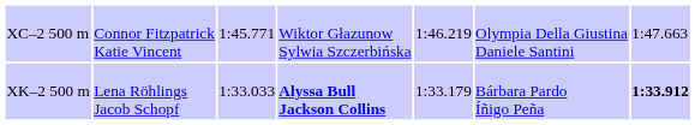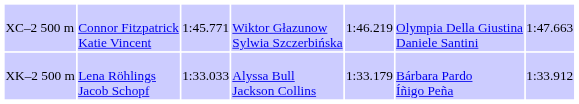XK–2 500 m | column 4: bold -> normal
XK–2 500 m | column 7: bold -> normal
